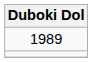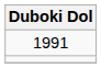row 2 | column 1: 1989 -> 1991
